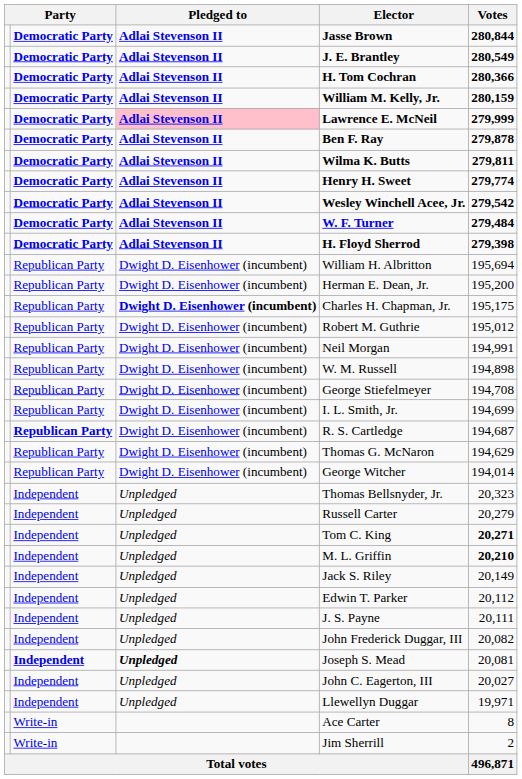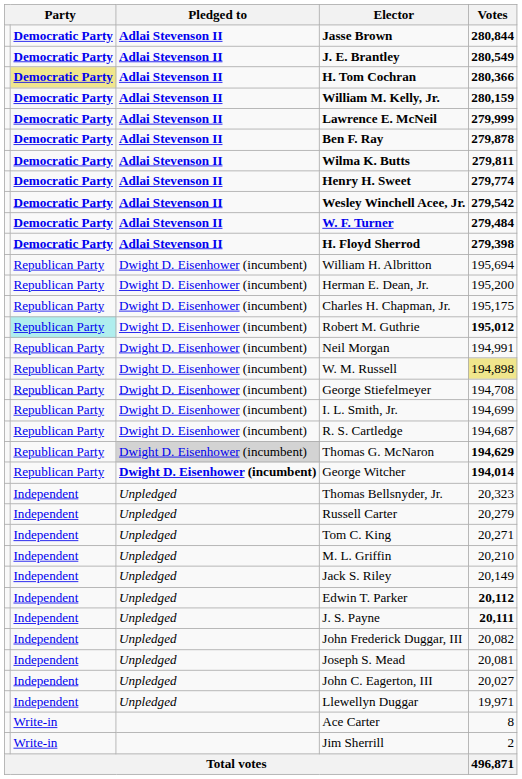H. Tom Cochran | column 2: no background -> khaki background
Lawrence E. McNeil | Pledged to: pink background -> no background
Charles H. Chapman, Jr. | Pledged to: bold -> normal
Robert M. Guthrie | column 2: no background -> paleturquoise background
Robert M. Guthrie | Votes: normal -> bold
W. M. Russell | Votes: no background -> khaki background
R. S. Cartledge | column 2: bold -> normal
Thomas G. McNaron | Pledged to: no background -> lightgrey background
Thomas G. McNaron | Votes: normal -> bold
George Witcher | Pledged to: normal -> bold
George Witcher | Votes: normal -> bold
Tom C. King | Votes: bold -> normal
M. L. Griffin | Votes: bold -> normal
Edwin T. Parker | Votes: normal -> bold
J. S. Payne | Votes: normal -> bold
Joseph S. Mead | column 2: bold -> normal
Joseph S. Mead | Pledged to: bold -> normal
